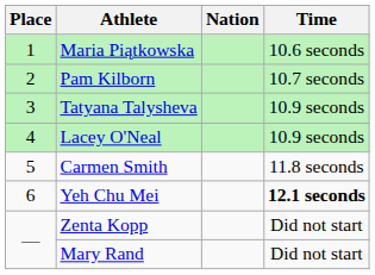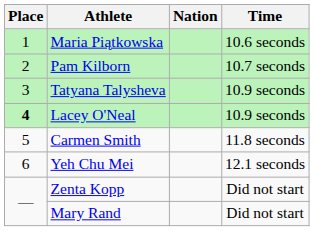Lacey O'Neal | Place: normal -> bold
Yeh Chu Mei | Time: bold -> normal
